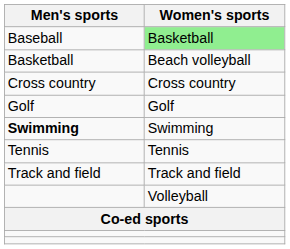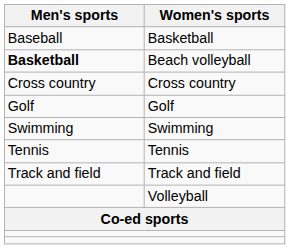row 2 | Women's sports: lightgreen background -> no background
row 3 | Men's sports: normal -> bold
row 6 | Men's sports: bold -> normal
